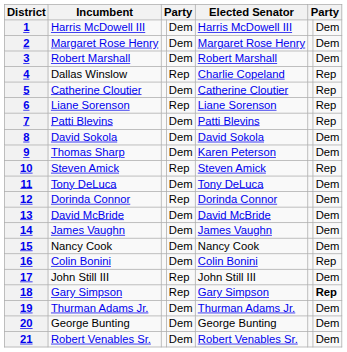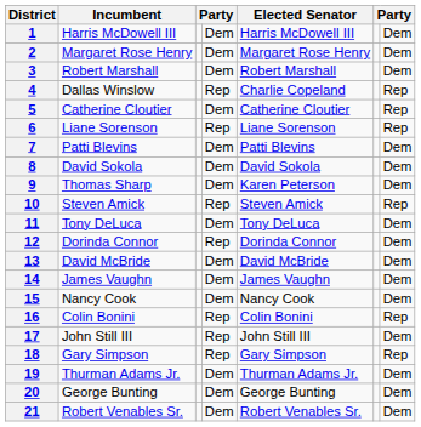7 | column 7: Rep -> Dem
16 | column 4: Dem -> Rep
18 | column 7: bold -> normal
